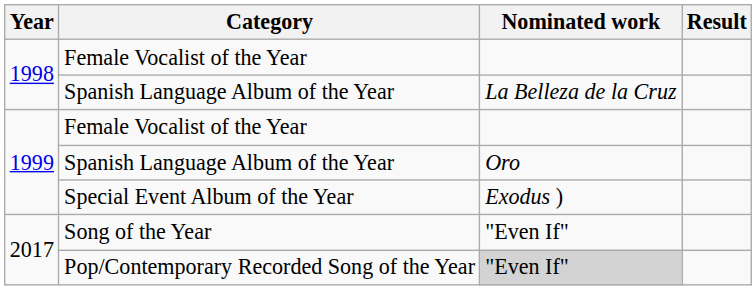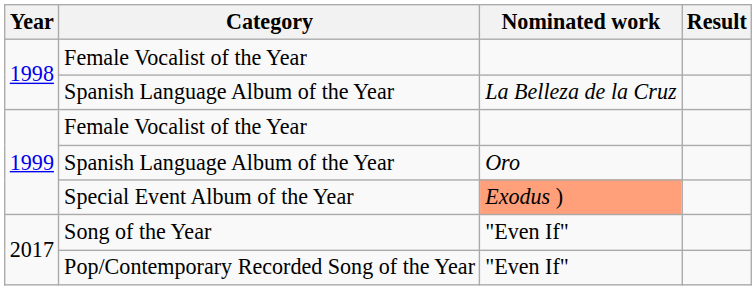Special Event Album of the Year | Nominated work: no background -> lightsalmon background
Pop/Contemporary Recorded Song of the Year | Nominated work: lightgrey background -> no background
